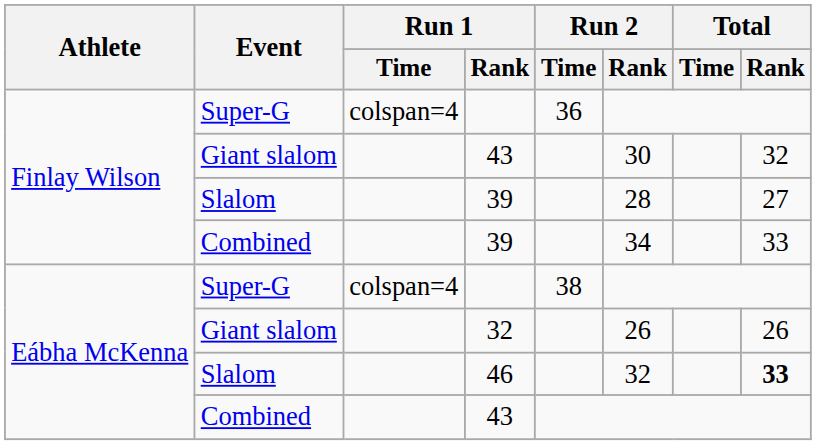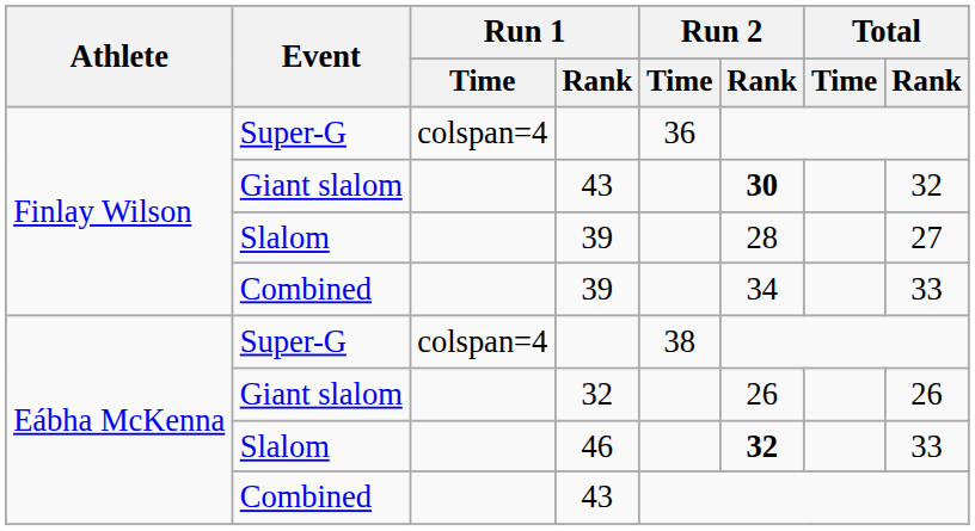Giant slalom / 43 | Run 2 / Rank: normal -> bold
46 | Run 2 / Rank: normal -> bold
46 | Total / Rank: bold -> normal
